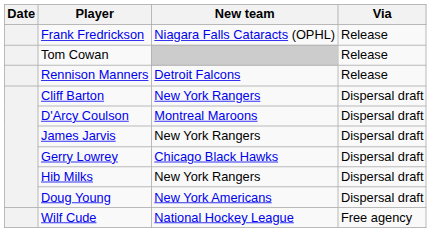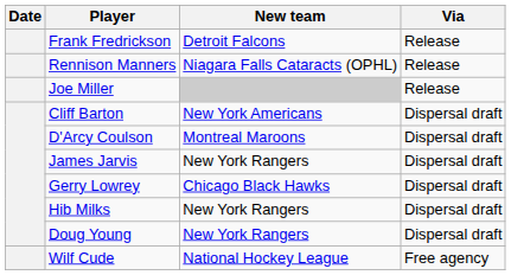Frank Fredrickson | New team: Niagara Falls Cataracts (OPHL) -> Detroit Falcons
- row: Tom Cowan | Release
Rennison Manners | New team: Detroit Falcons -> Niagara Falls Cataracts (OPHL)
+ row: Joe Miller | Release
Cliff Barton | New team: New York Rangers -> New York Americans
Doug Young | New team: New York Americans -> New York Rangers
